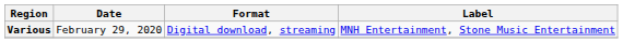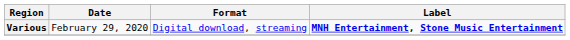Various | Label: normal -> bold
